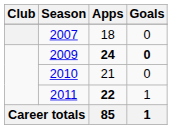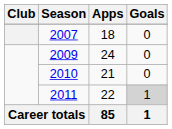2009 | Apps: bold -> normal
2009 | Goals: bold -> normal
2011 | Apps: bold -> normal
2011 | Goals: no background -> lightgrey background
